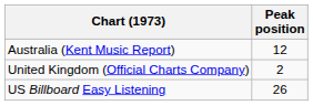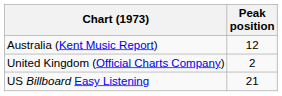US Billboard Easy Listening | Peak position: 26 -> 21
